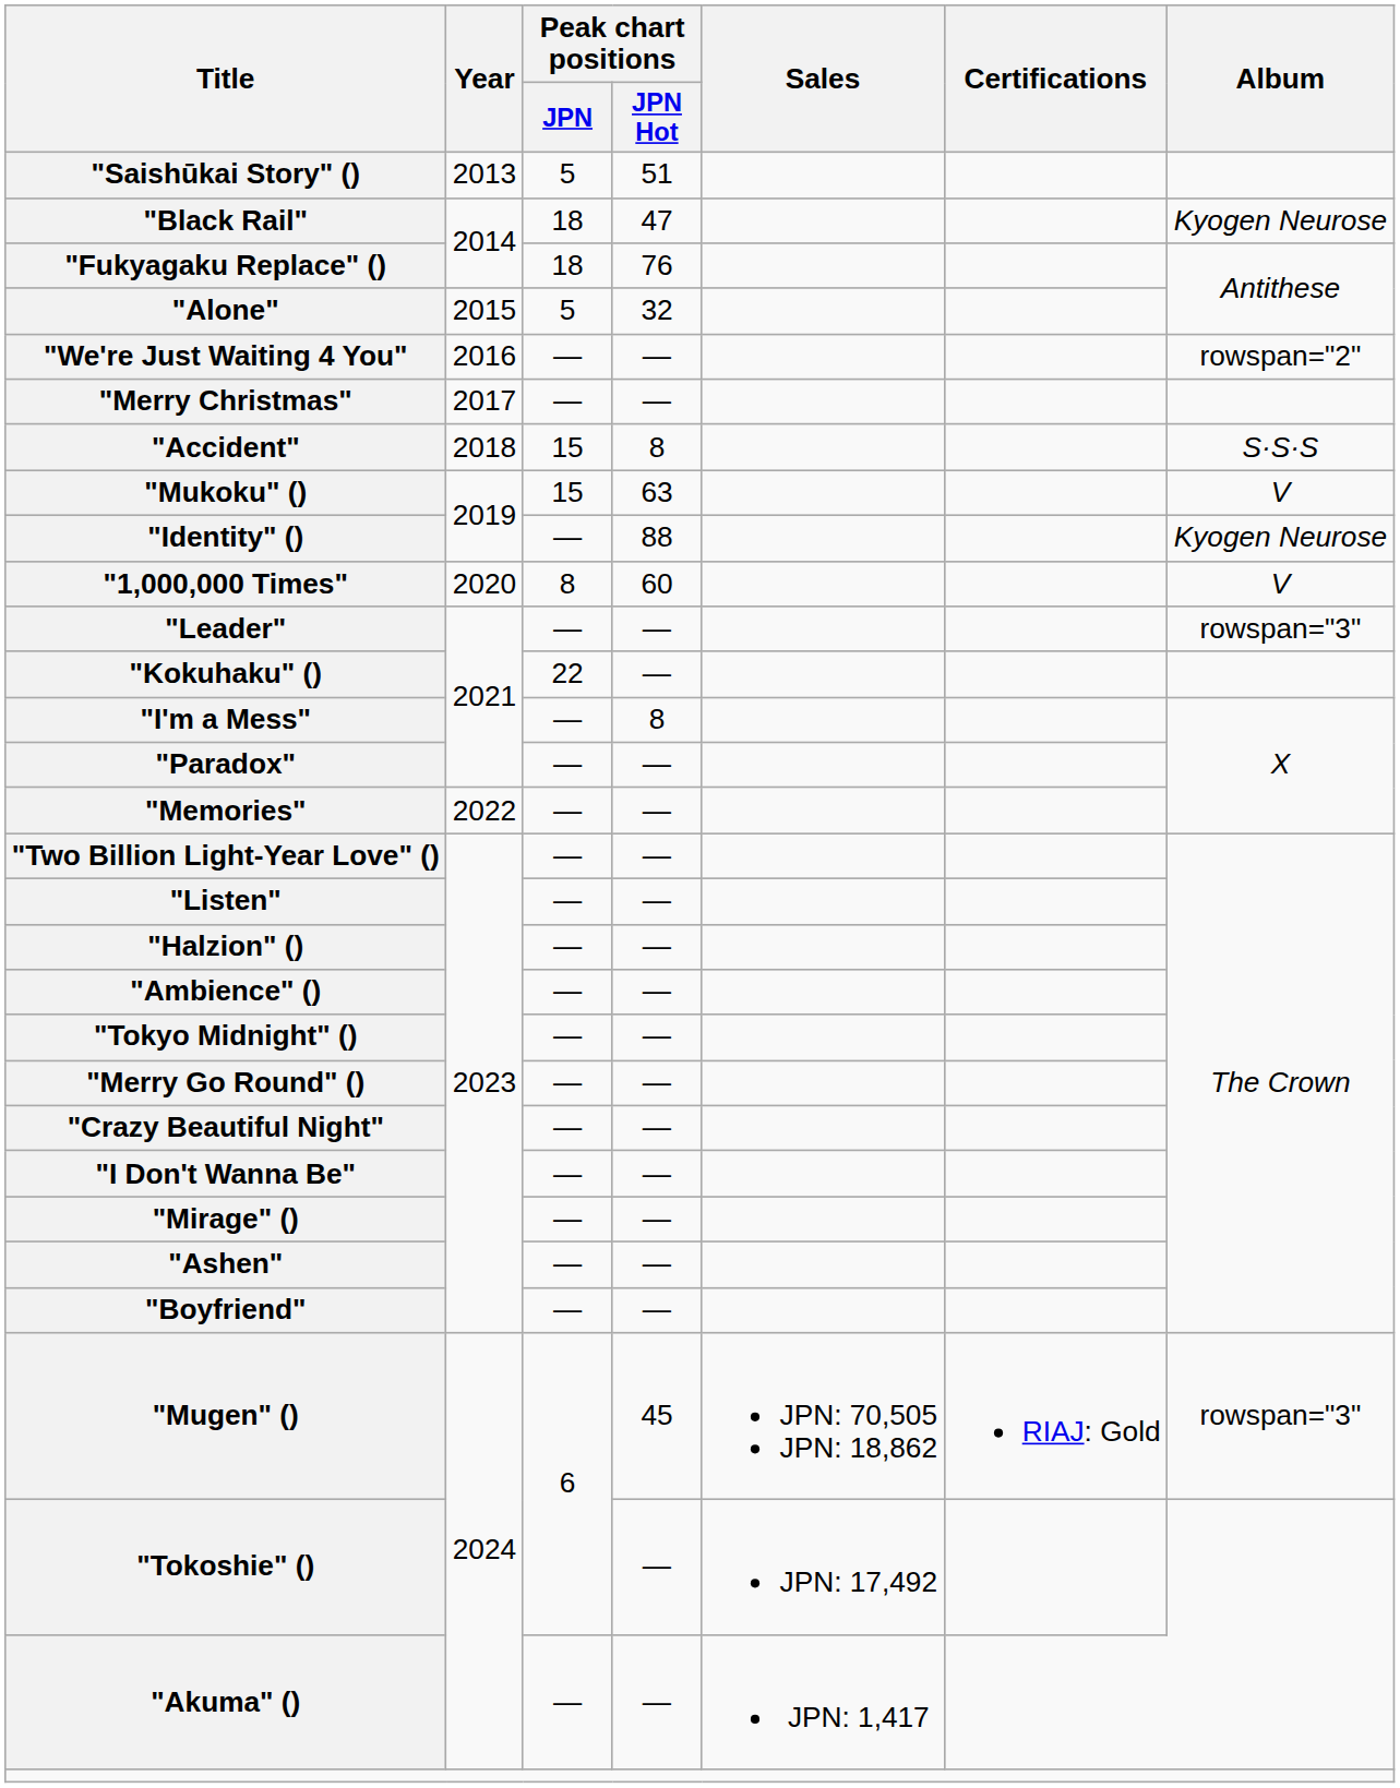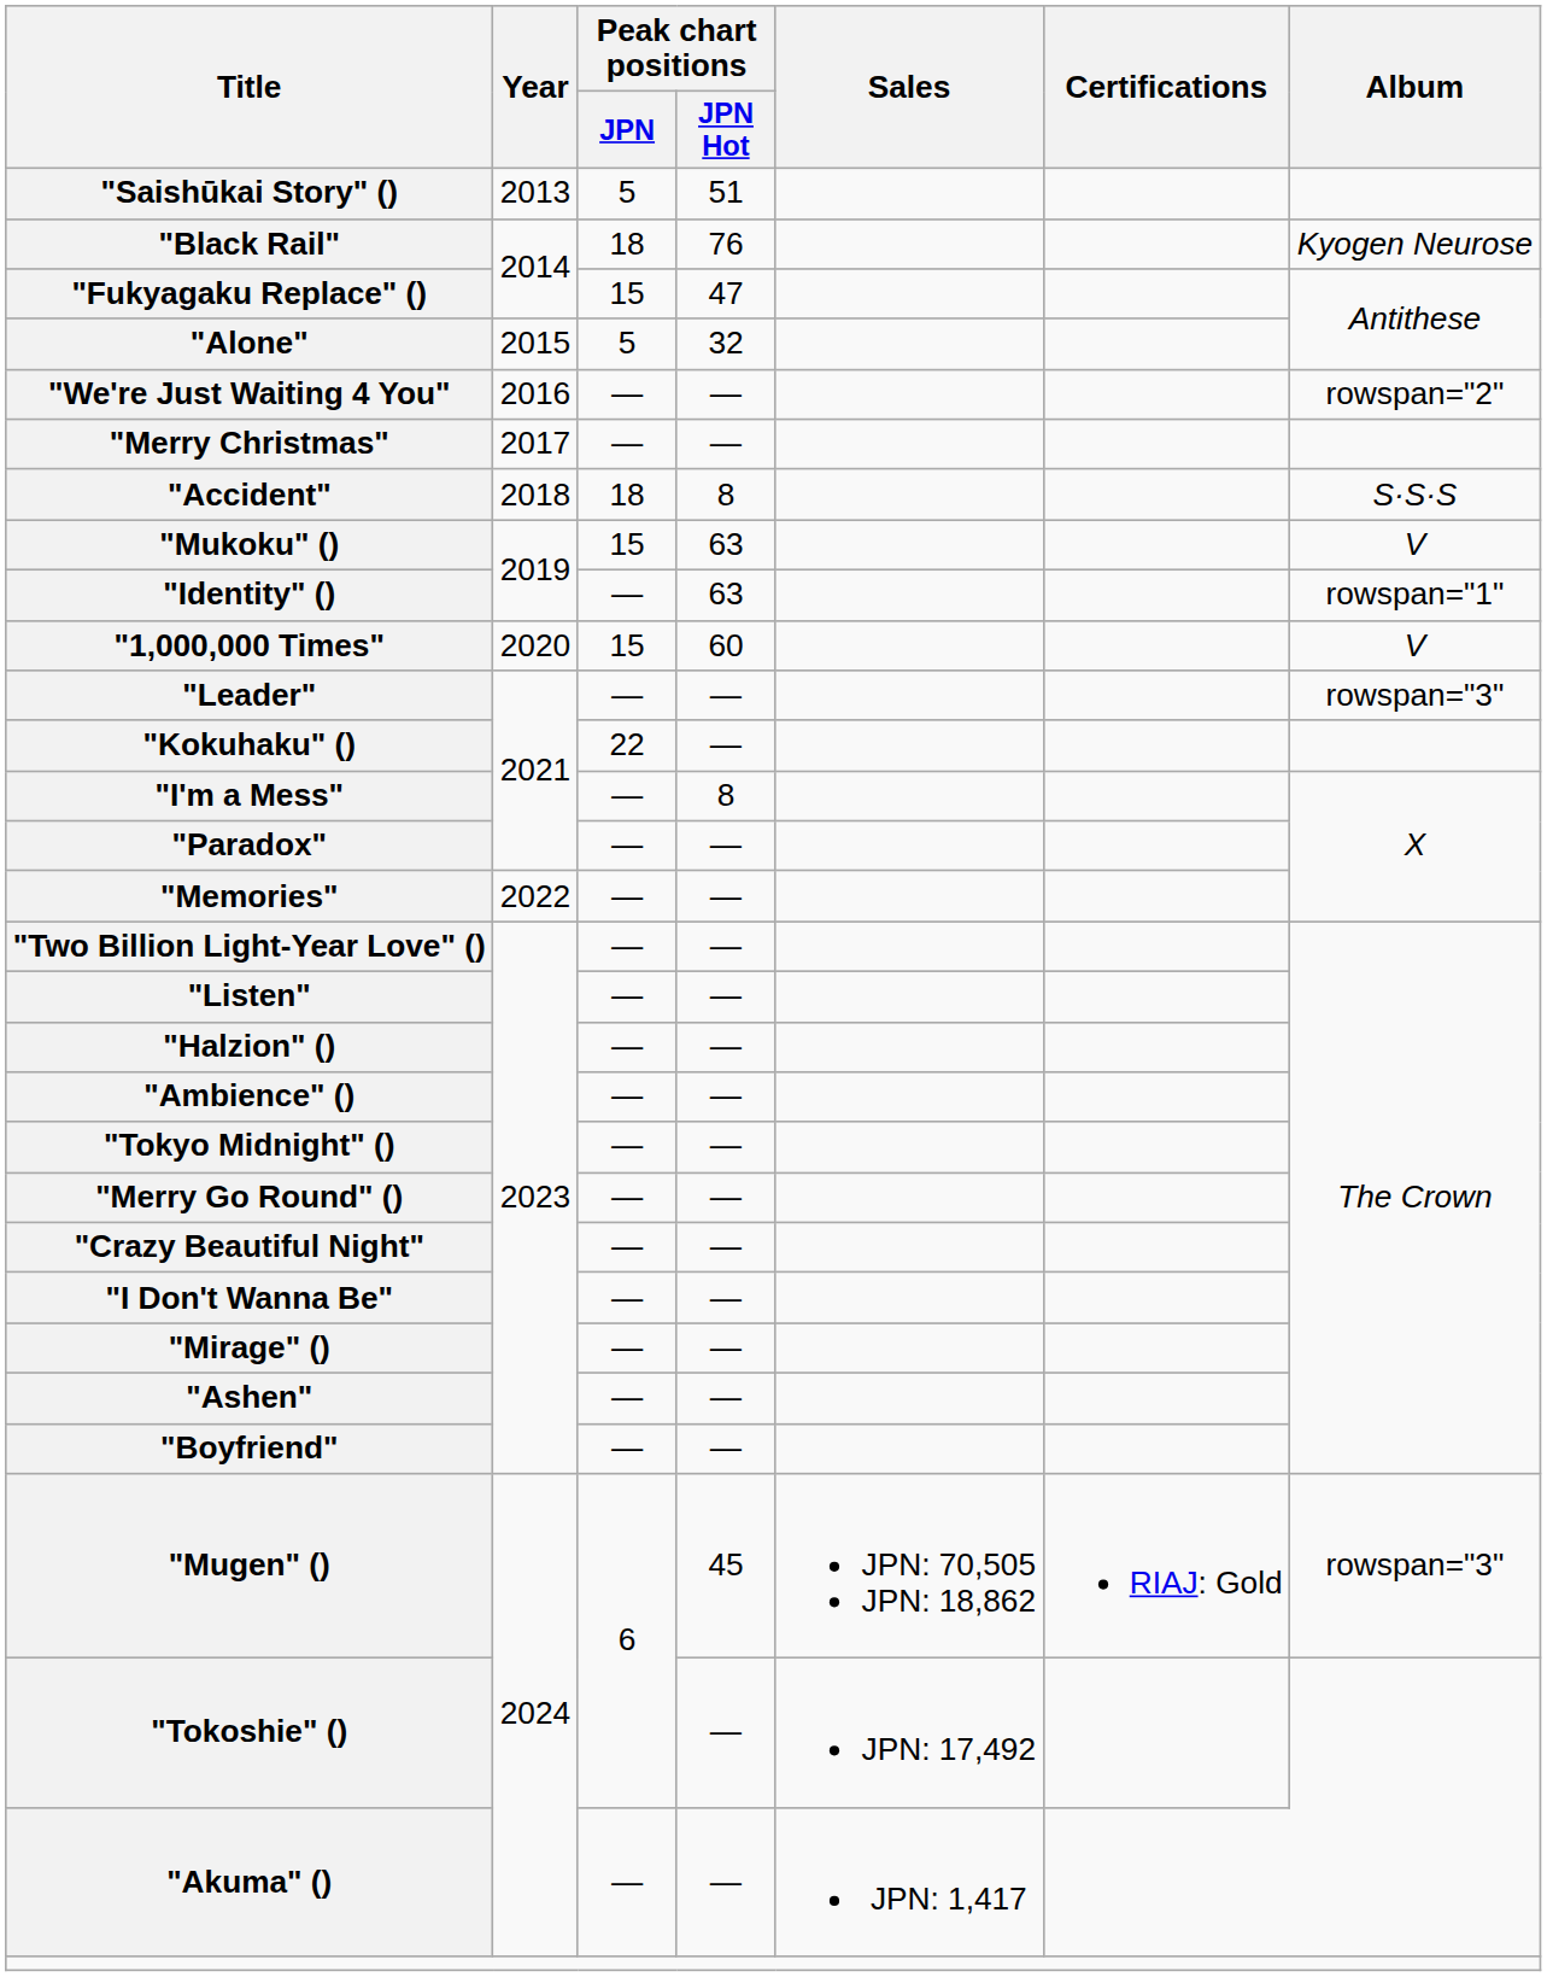"Black Rail" | Peak chart positions / JPN Hot: 47 -> 76
"Fukyagaku Replace" () | Peak chart positions / JPN: 18 -> 15
"Fukyagaku Replace" () | Peak chart positions / JPN Hot: 76 -> 47
"Accident" | Peak chart positions / JPN: 15 -> 18
"Identity" () | Peak chart positions / JPN Hot: 88 -> 63
"Identity" () | Album: Kyogen Neurose -> rowspan="1"
"1,000,000 Times" | Peak chart positions / JPN: 8 -> 15
